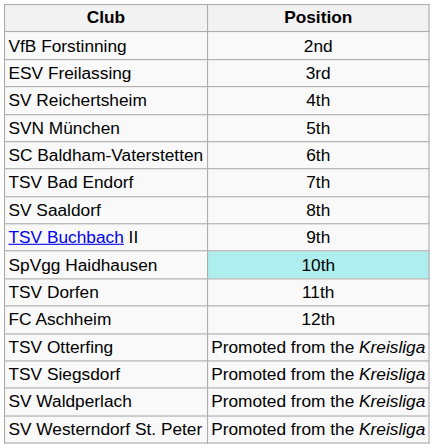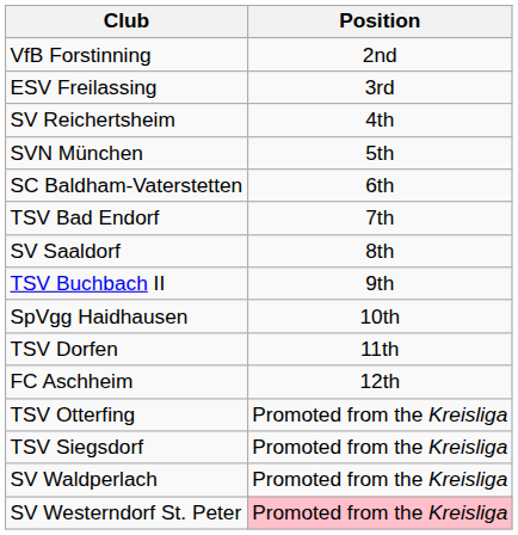SpVgg Haidhausen | Position: paleturquoise background -> no background
SV Westerndorf St. Peter | Position: no background -> pink background
